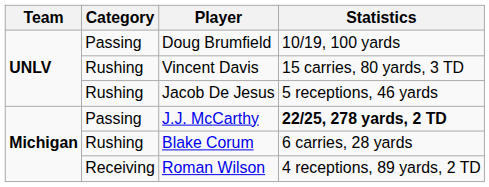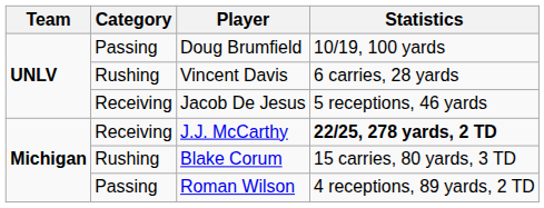Vincent Davis | Statistics: 15 carries, 80 yards, 3 TD -> 6 carries, 28 yards
Jacob De Jesus | Category: Rushing -> Receiving
J.J. McCarthy | Category: Passing -> Receiving
Blake Corum | Statistics: 6 carries, 28 yards -> 15 carries, 80 yards, 3 TD
Roman Wilson | Category: Receiving -> Passing
